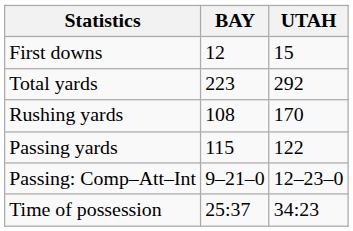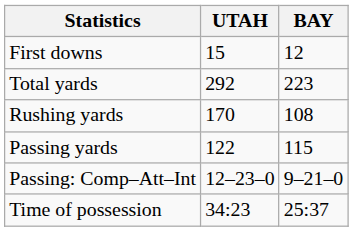columns swapped: BAY <-> UTAH
